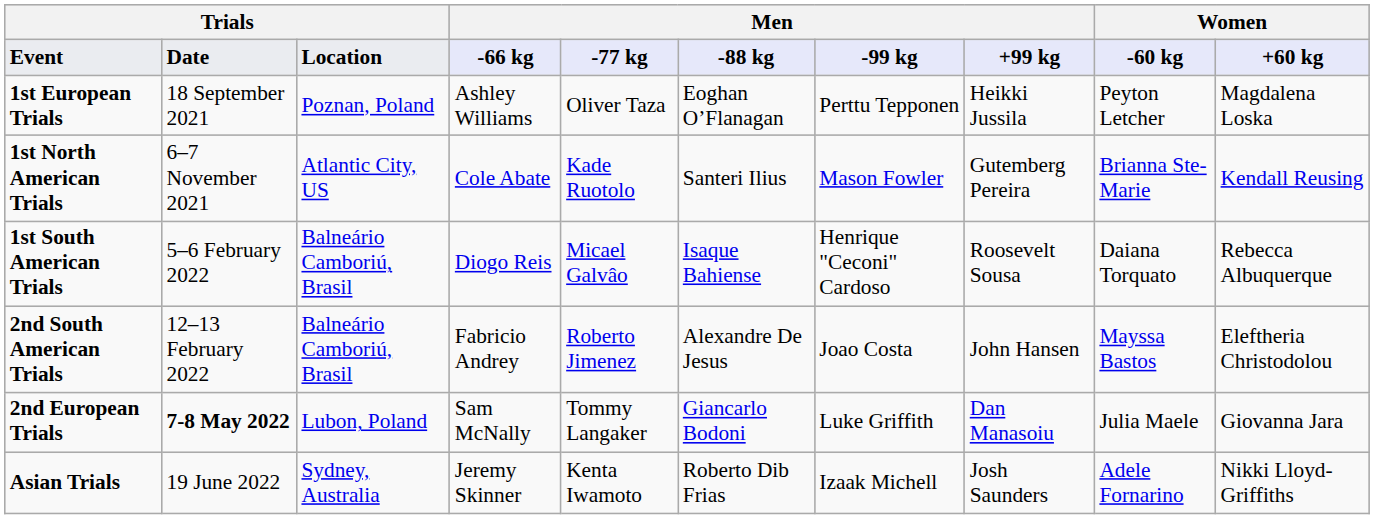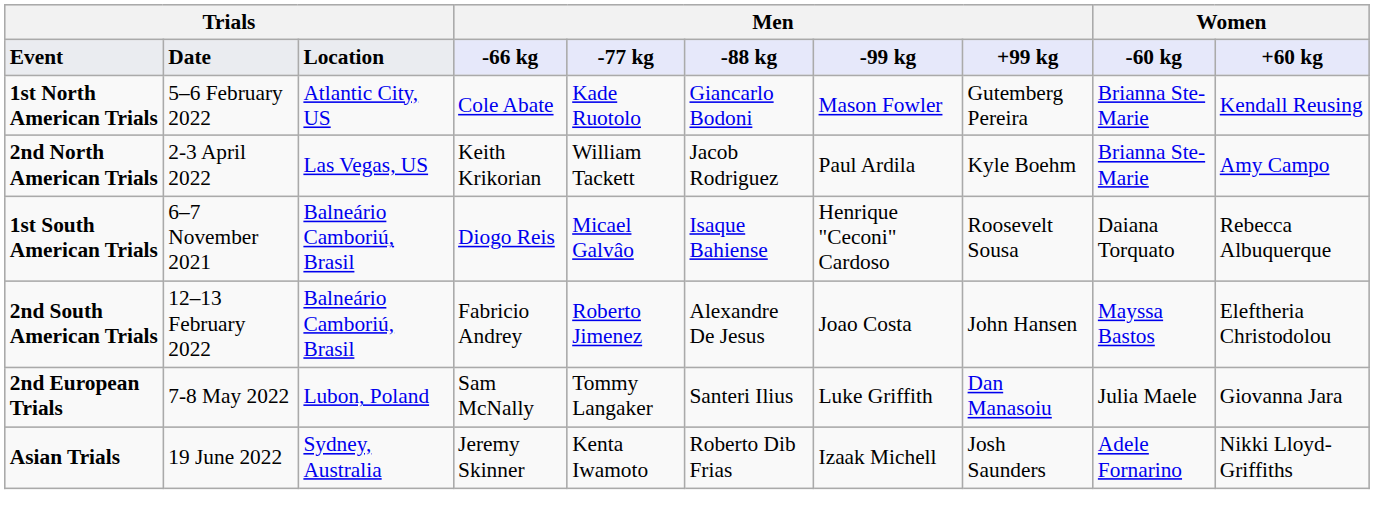- row: 1st European Trials | 18 September 2021 | Poznan, Poland | Ashley Williams | Oliver Taza | Eoghan O’Flanagan | Perttu Tepponen | Heikki Jussila | Peyton Letcher | Magdalena Loska
1st North American Trials | column 2: 6–7 November 2021 -> 5–6 February 2022
1st North American Trials | column 6: Santeri Ilius -> Giancarlo Bodoni
+ row: 2nd North American Trials | 2-3 April 2022 | Las Vegas, US | Keith Krikorian | William Tackett | Jacob Rodriguez | Paul Ardila | Kyle Boehm | Brianna Ste-Marie | Amy Campo
1st South American Trials | column 2: 5–6 February 2022 -> 6–7 November 2021
2nd European Trials | column 2: bold -> normal
2nd European Trials | column 6: Giancarlo Bodoni -> Santeri Ilius
